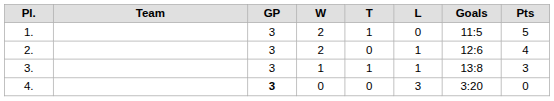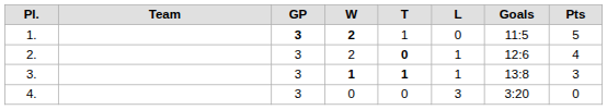1. | column 3: normal -> bold
1. | column 4: normal -> bold
2. | column 5: normal -> bold
3. | column 4: normal -> bold
3. | column 5: normal -> bold
4. | column 3: bold -> normal
